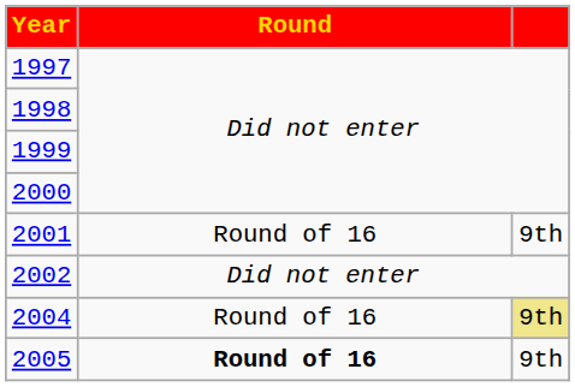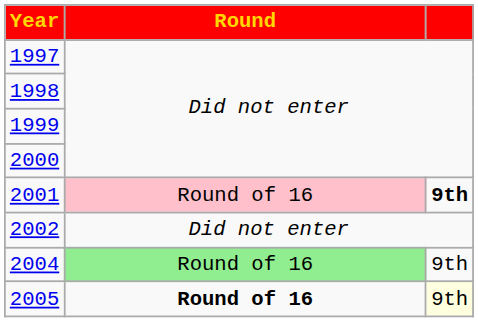2001 | Round: no background -> pink background
2001 | column 3: normal -> bold
2004 | Round: no background -> lightgreen background
2004 | column 3: khaki background -> no background
2005 | column 3: no background -> lightyellow background
